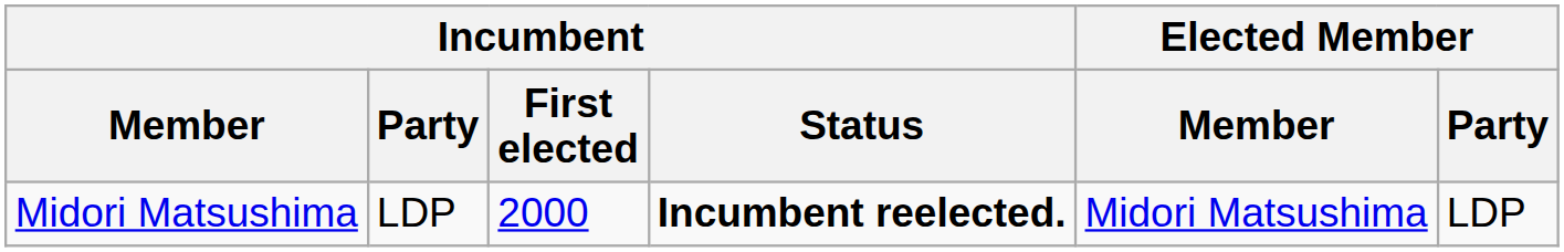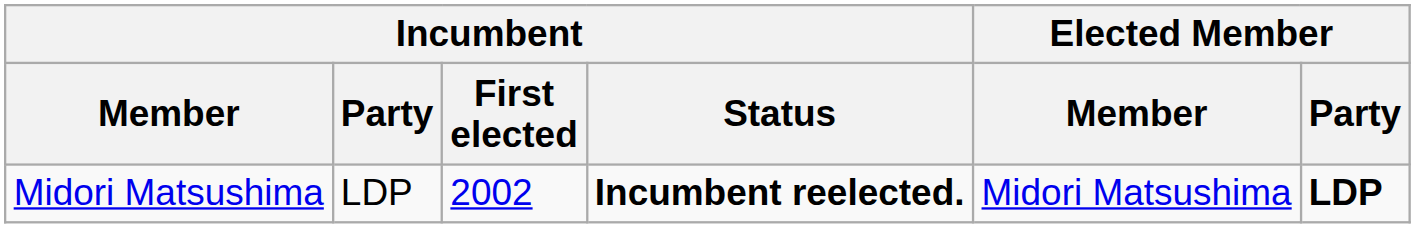row 3 | Incumbent / First elected: 2000 -> 2002
row 3 | Elected Member / Party: normal -> bold
